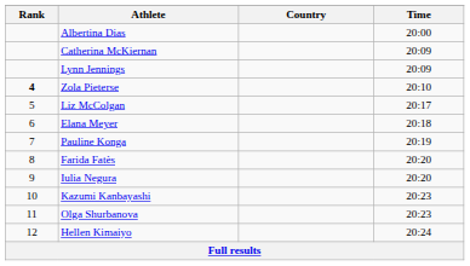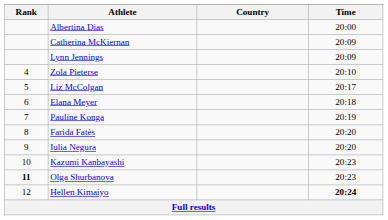Zola Pieterse | Rank: bold -> normal
Olga Shurbanova | Rank: normal -> bold
Hellen Kimaiyo | Time: normal -> bold
